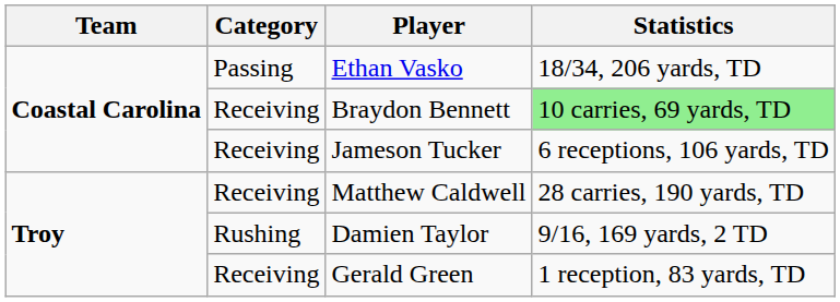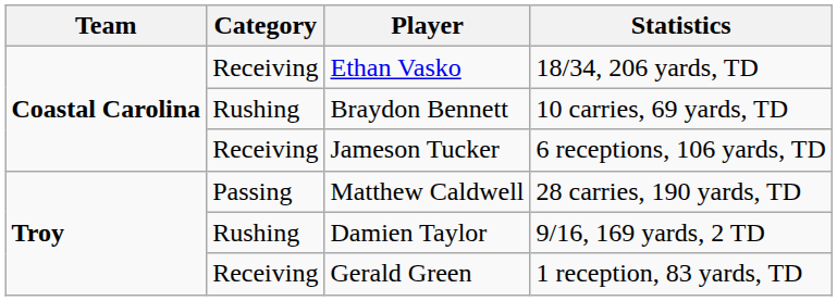Ethan Vasko | Category: Passing -> Receiving
Braydon Bennett | Category: Receiving -> Rushing
Braydon Bennett | Statistics: lightgreen background -> no background
Matthew Caldwell | Category: Receiving -> Passing
